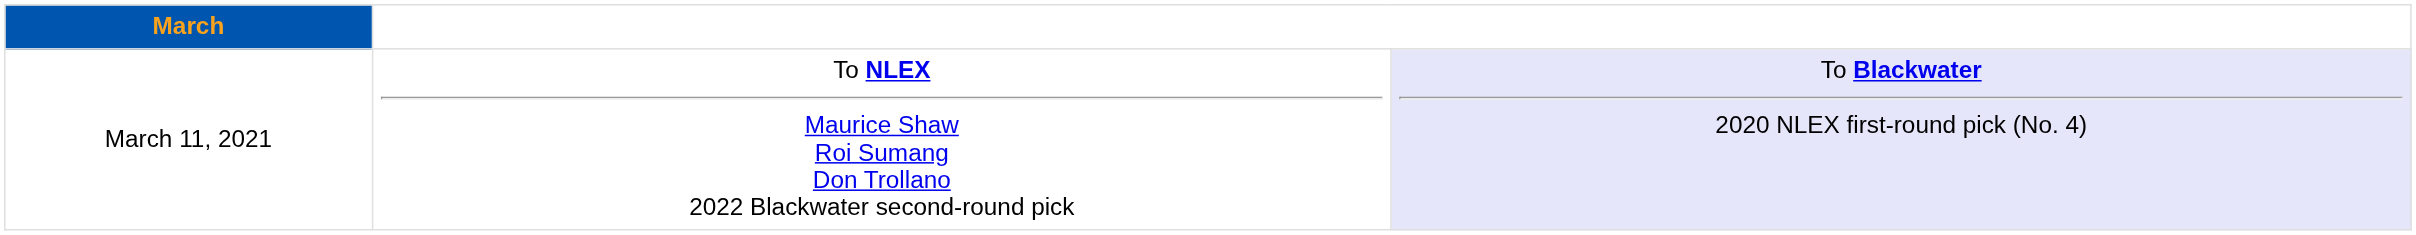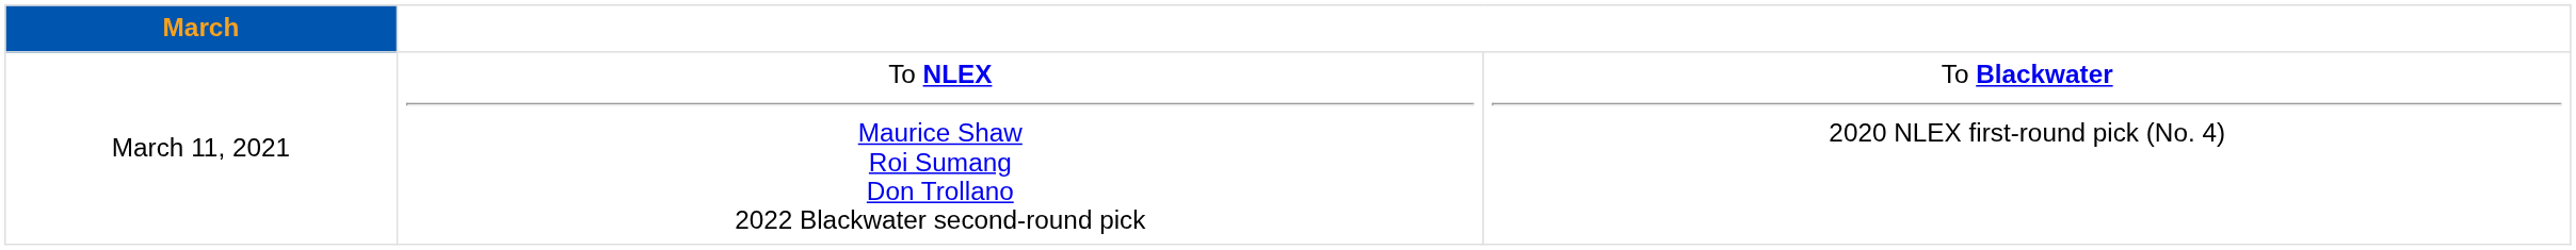March 11, 2021 | column 3: lavender background -> no background
